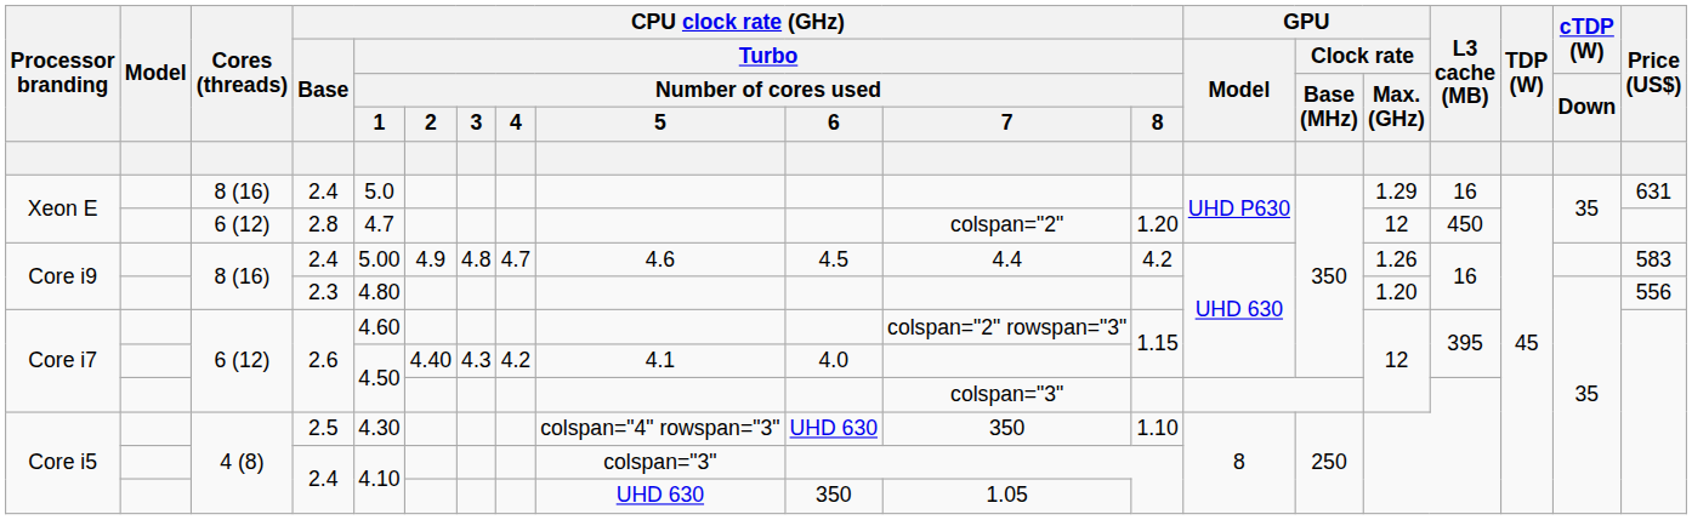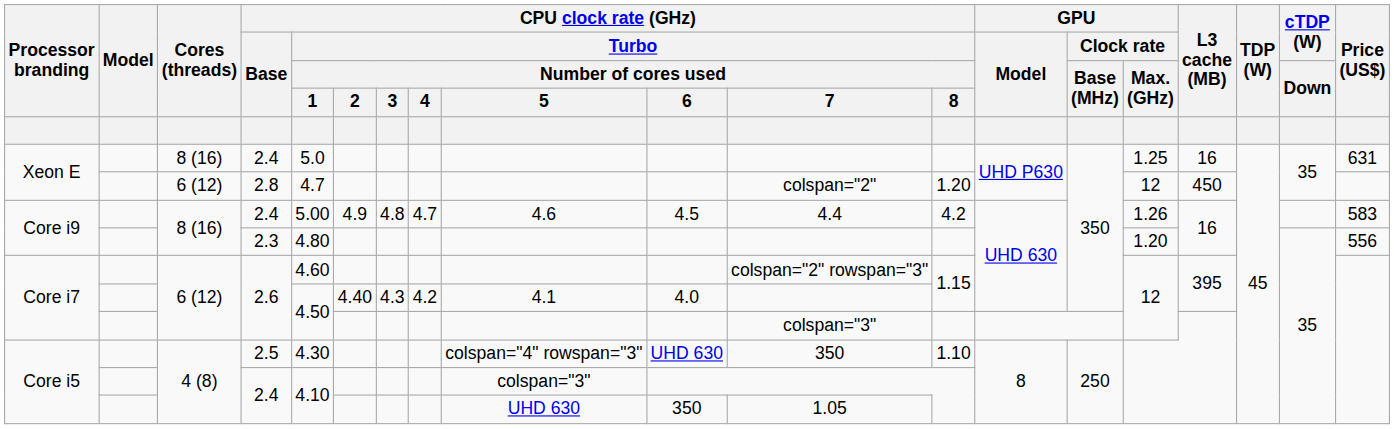Xeon E / 2.4 | GPU / Clock rate / Max. (GHz): 1.29 -> 1.25
